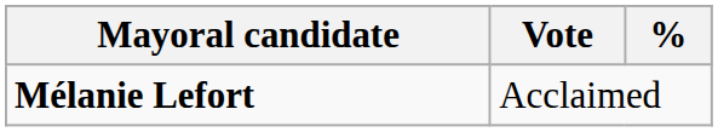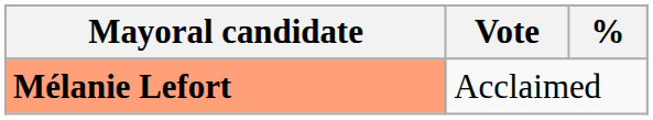Mélanie Lefort | Mayoral candidate: no background -> lightsalmon background
